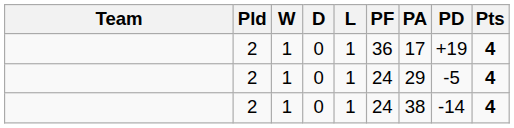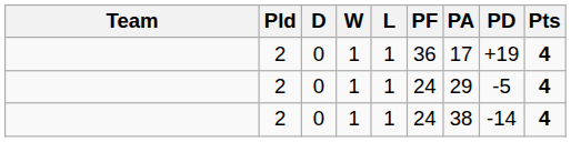columns swapped: W <-> D
